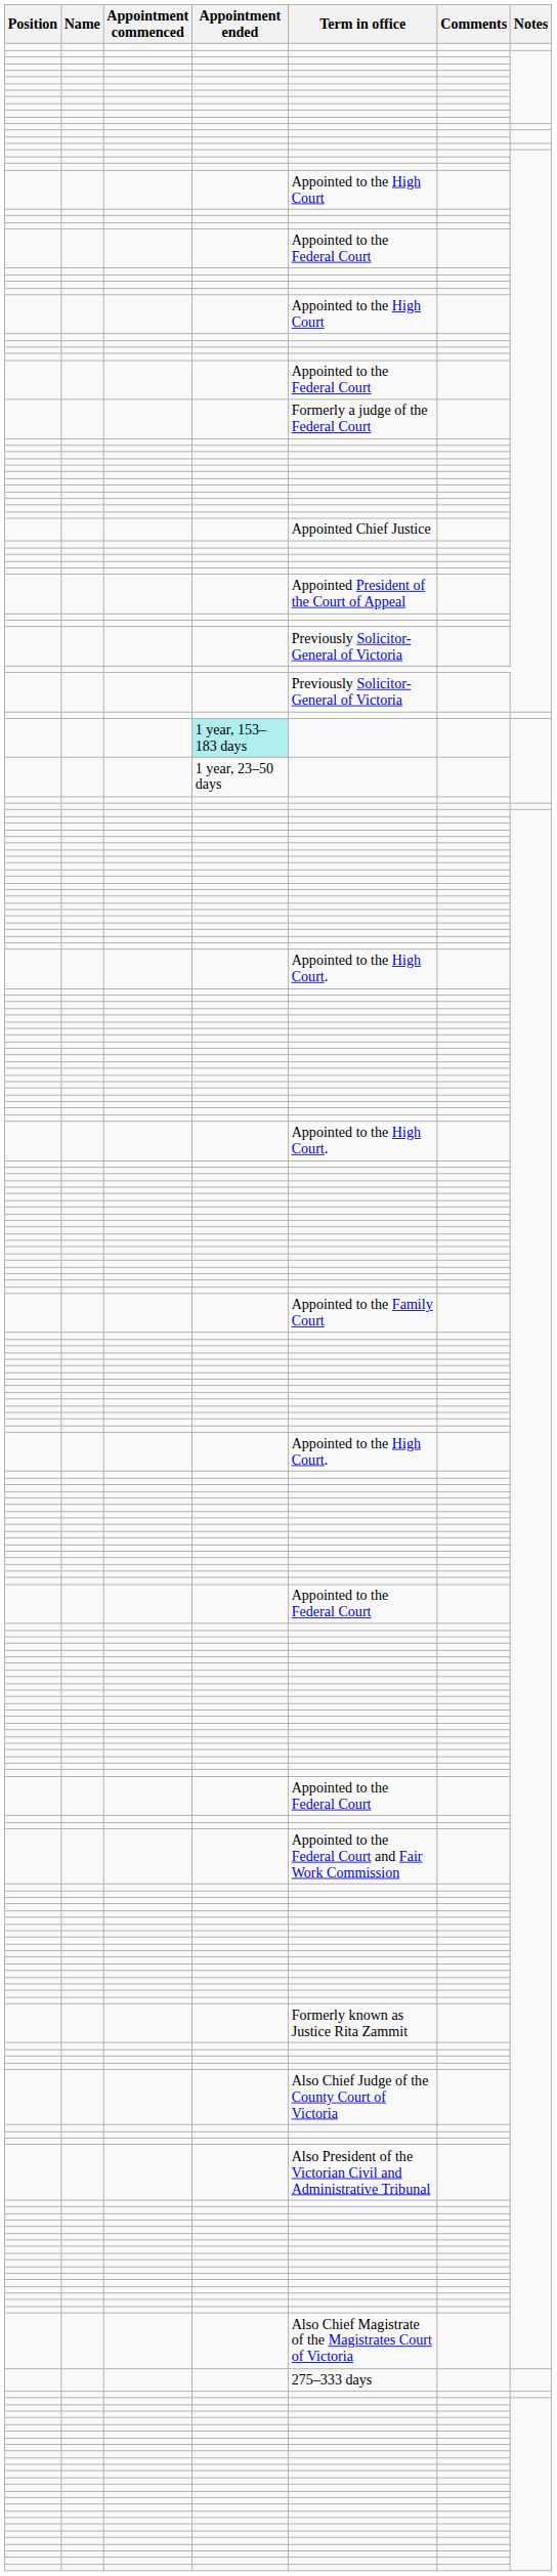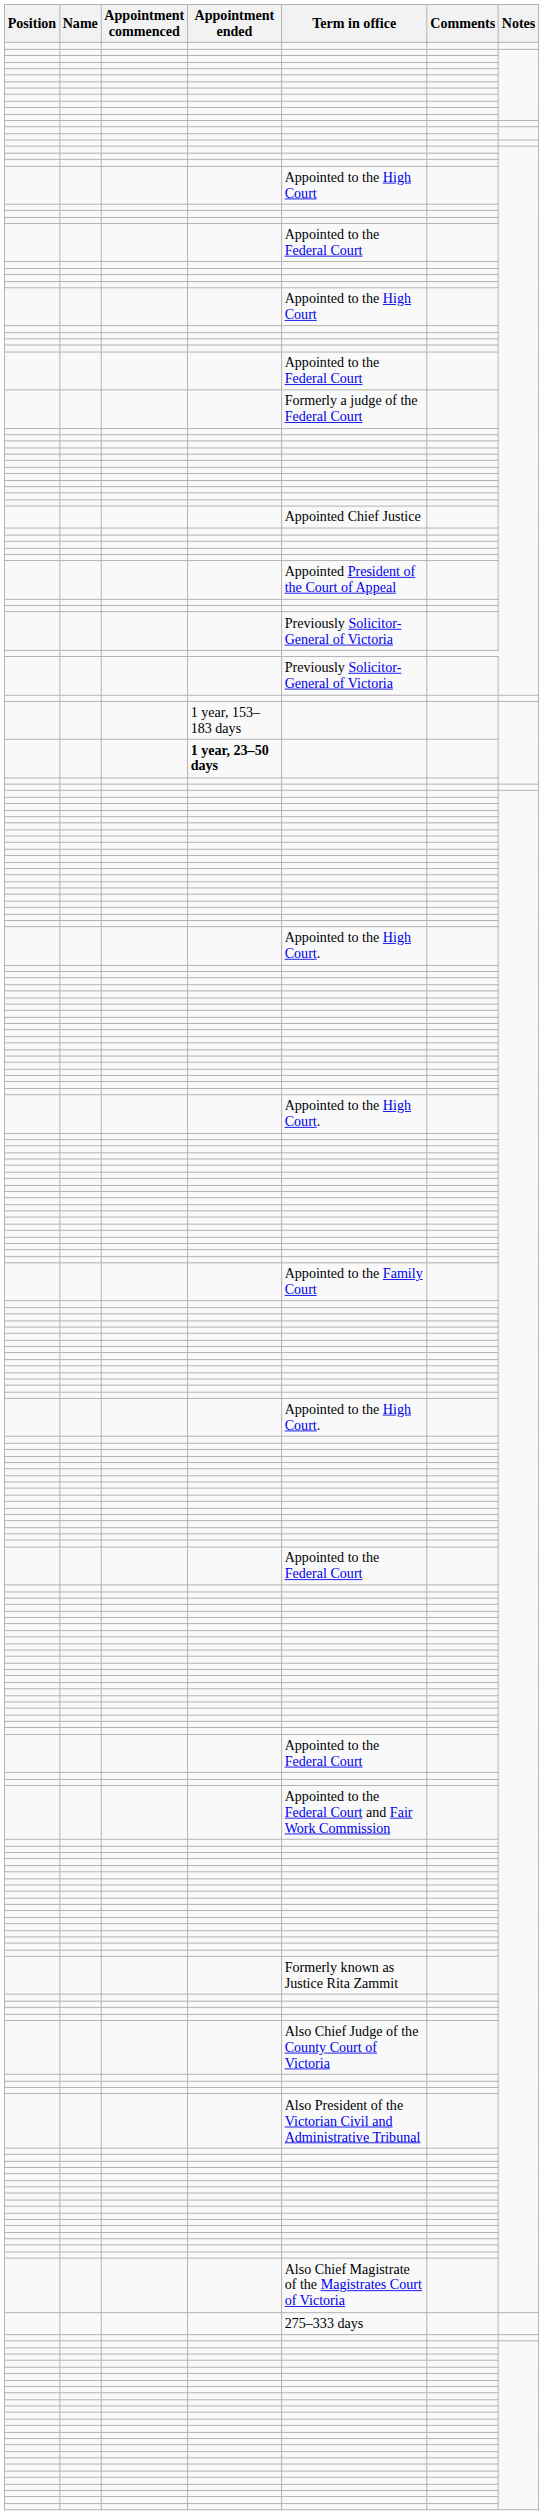1 year, 153–183 days | Appointment ended: paleturquoise background -> no background
1 year, 23–50 days | Appointment ended: normal -> bold
